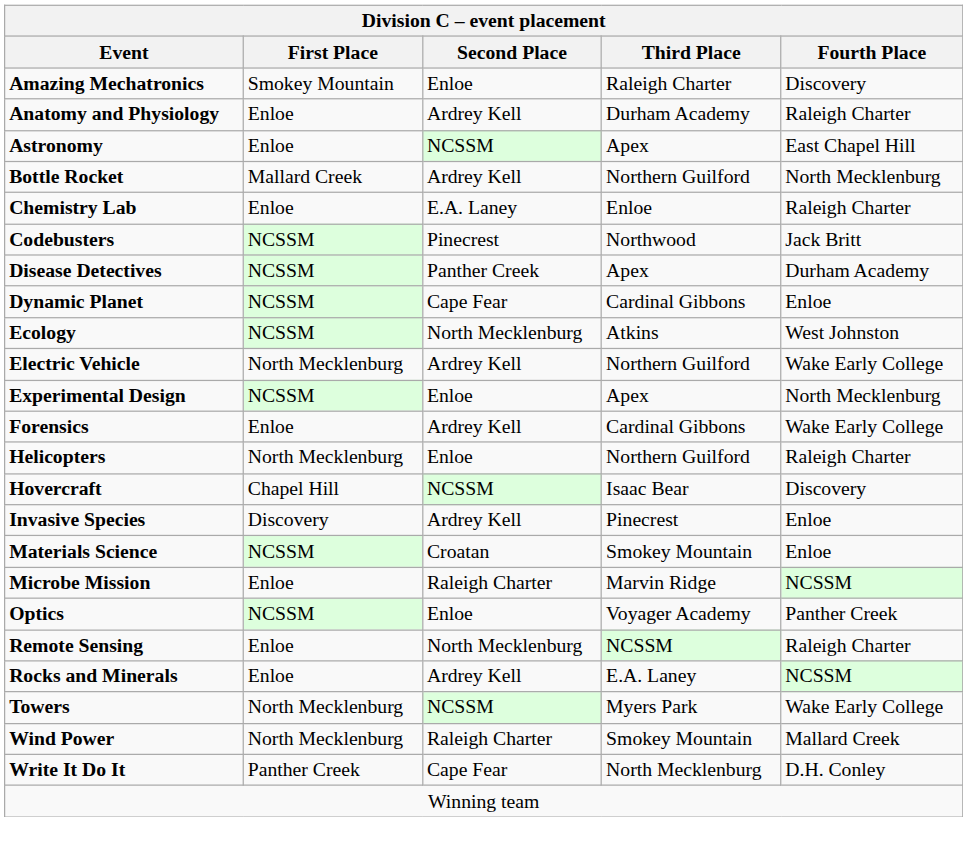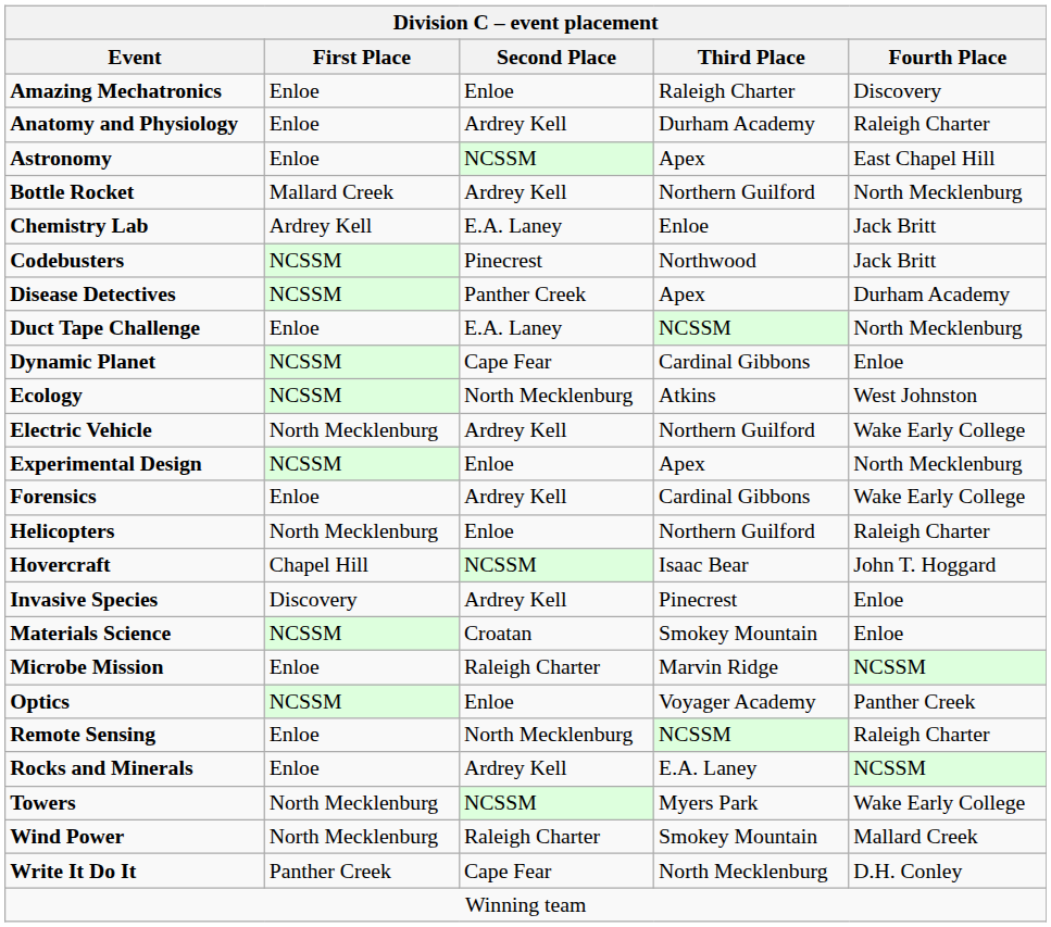Amazing Mechatronics | First Place: Smokey Mountain -> Enloe
Chemistry Lab | First Place: Enloe -> Ardrey Kell
Chemistry Lab | Fourth Place: Raleigh Charter -> Jack Britt
+ row: Duct Tape Challenge | Enloe | E.A. Laney | NCSSM | North Mecklenburg
Hovercraft | Fourth Place: Discovery -> John T. Hoggard
